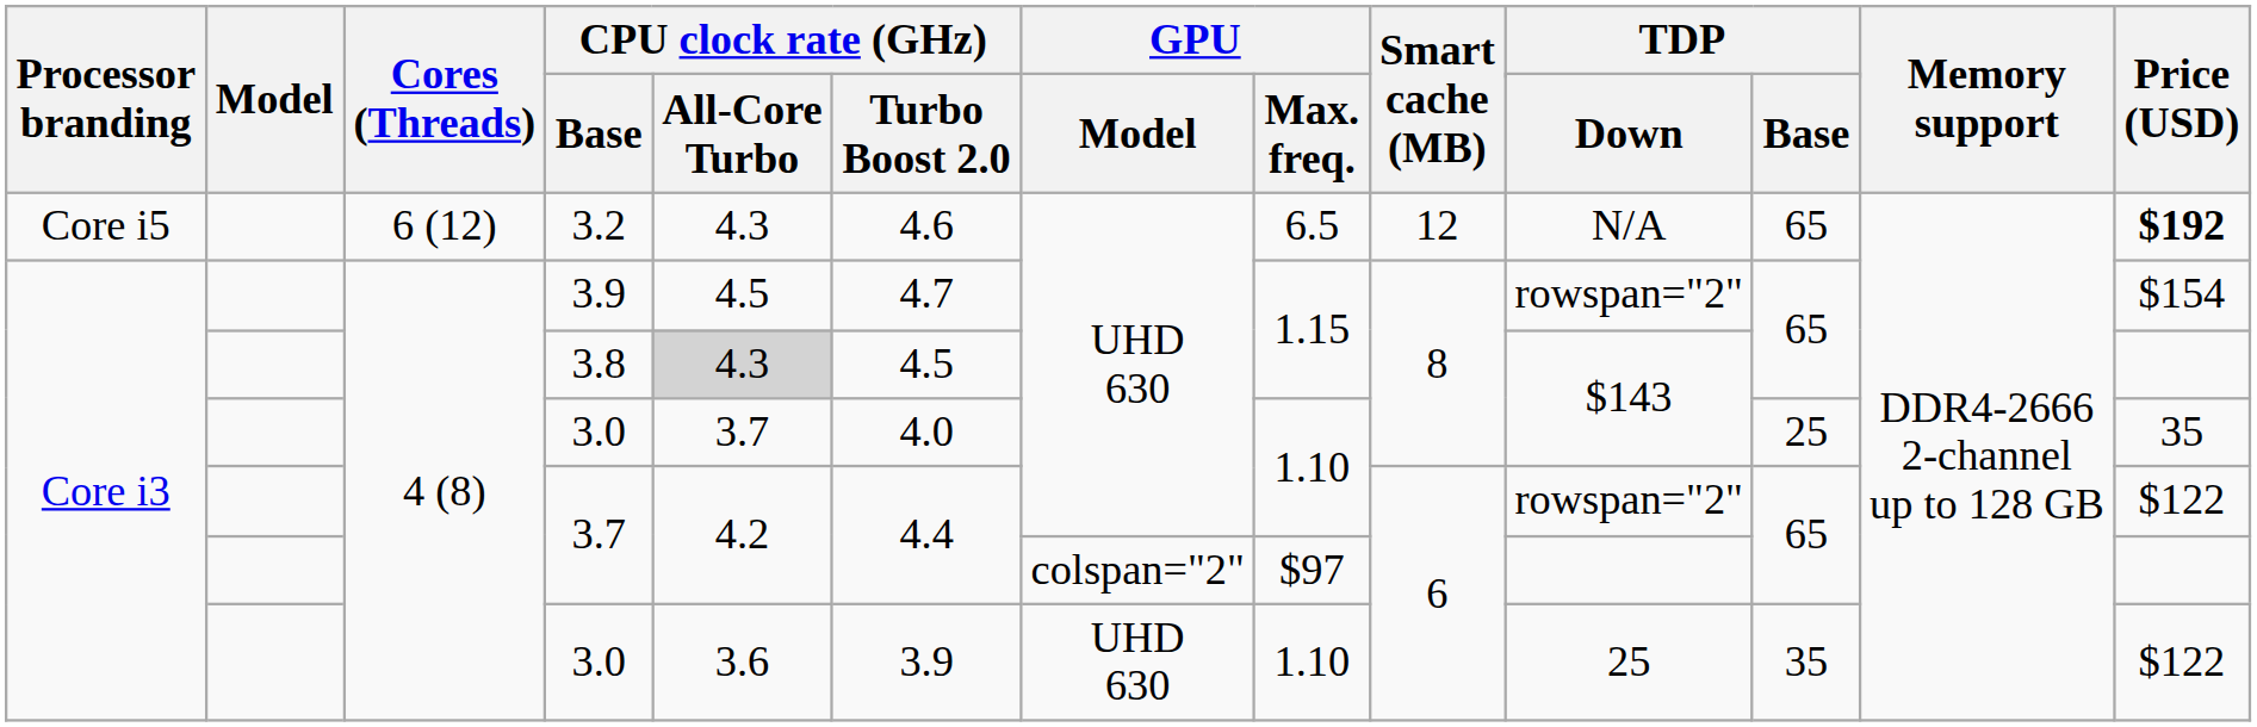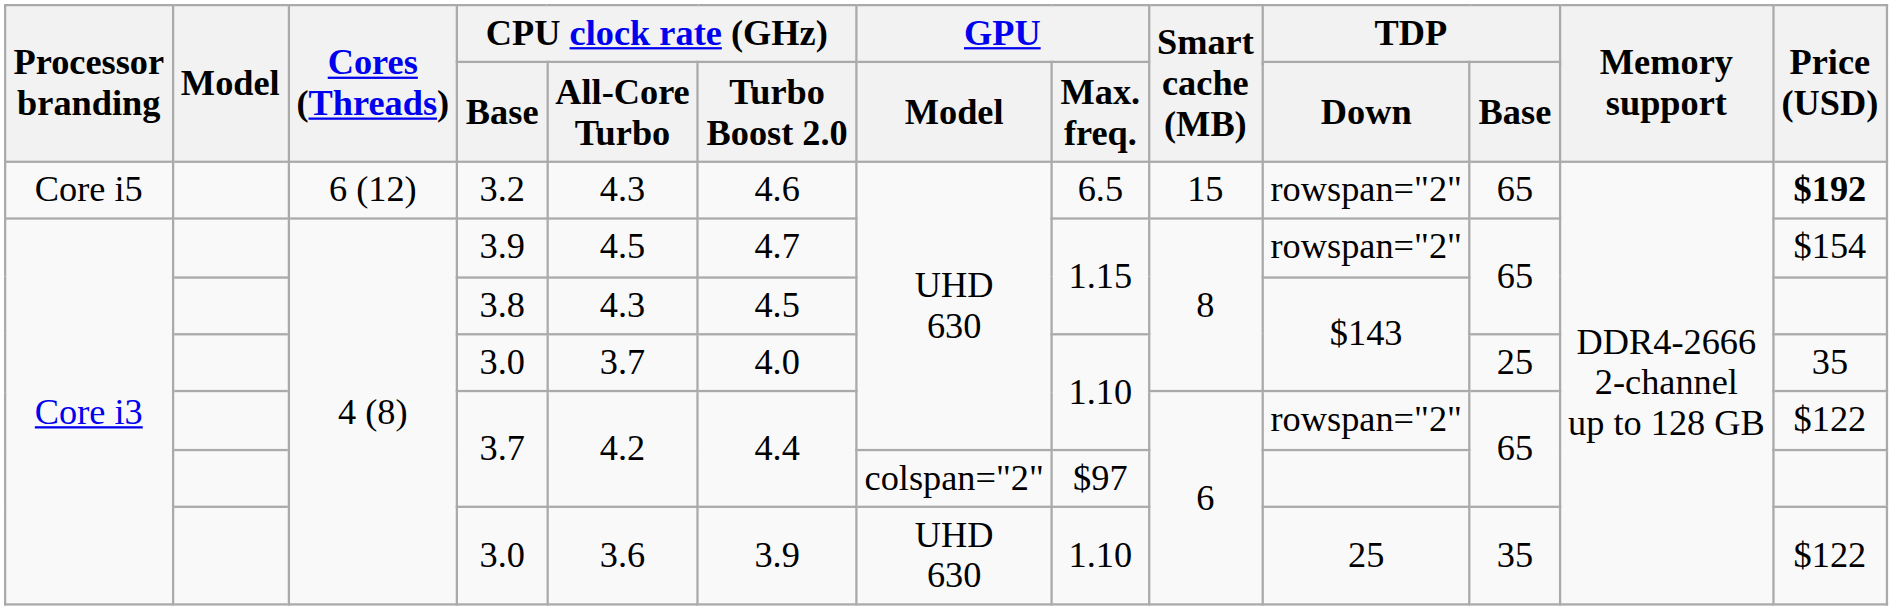3.2 | Smart cache (MB): 12 -> 15
3.2 | TDP / Down: N/A -> rowspan="2"
3.8 | CPU clock rate (GHz) / All-Core Turbo: lightgrey background -> no background
